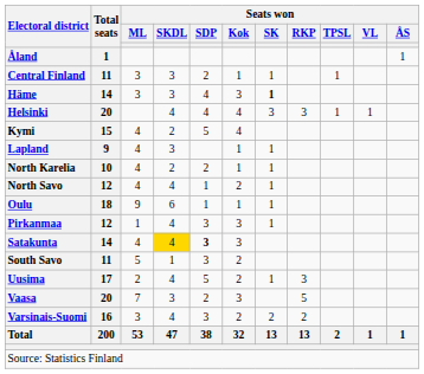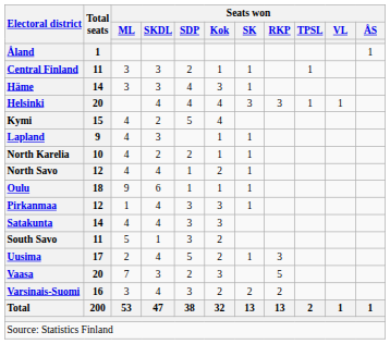Häme | Seats won / SK: bold -> normal
Satakunta | Seats won / SKDL: gold background -> no background
Satakunta | Seats won / SDP: bold -> normal
